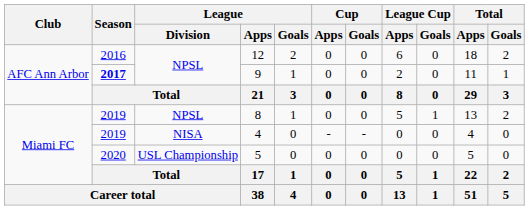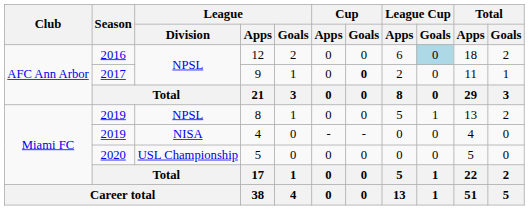12 | League Cup / Goals: no background -> lightblue background
9 | Season: bold -> normal
9 | Cup / Goals: normal -> bold
